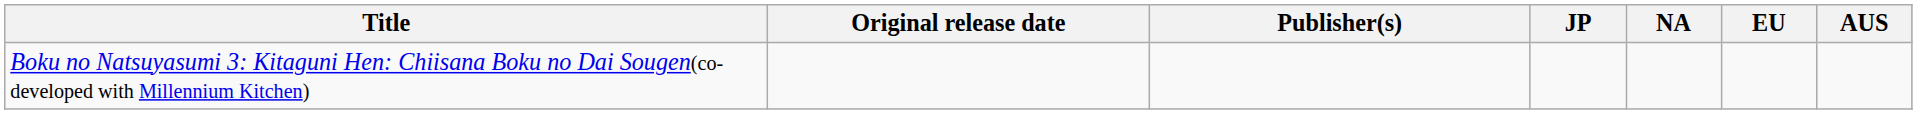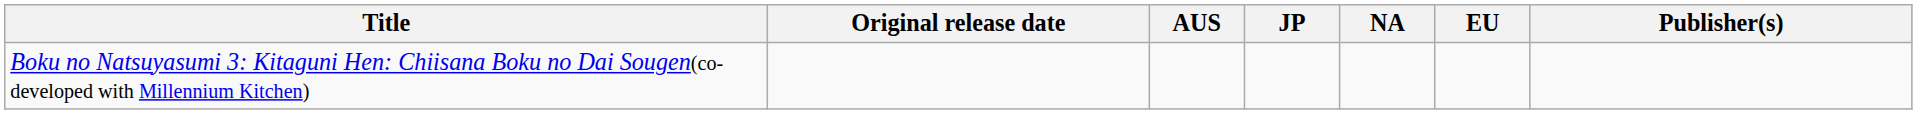columns swapped: Publisher(s) <-> AUS
